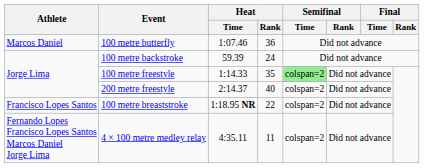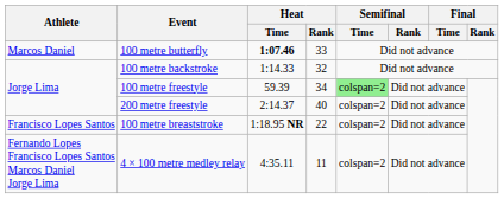100 metre butterfly | Heat / Time: normal -> bold
100 metre butterfly | Heat / Rank: 36 -> 33
100 metre backstroke | Heat / Time: 59.39 -> 1:14.33
100 metre backstroke | Heat / Rank: 24 -> 32
100 metre freestyle | Heat / Time: 1:14.33 -> 59.39
100 metre freestyle | Heat / Rank: 35 -> 34
